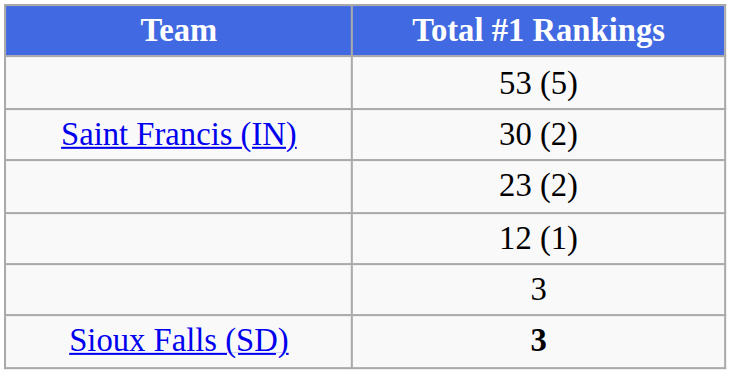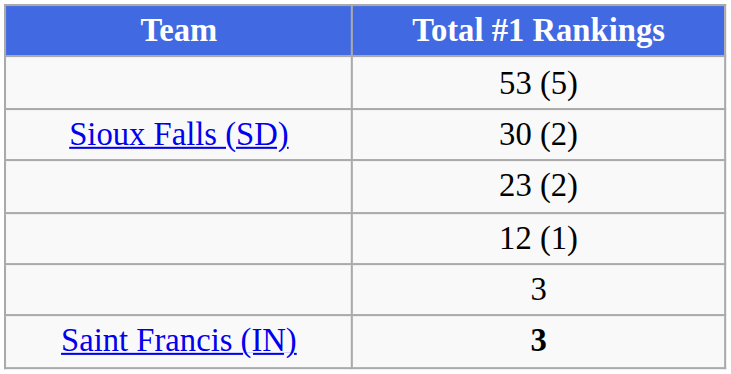row 3 | Team: Saint Francis (IN) -> Sioux Falls (SD)
row 7 | Team: Sioux Falls (SD) -> Saint Francis (IN)
